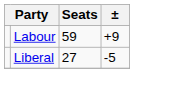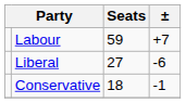Labour | ±: +9 -> +7
Liberal | ±: -5 -> -6
+ row: Conservative | 18 | -1
